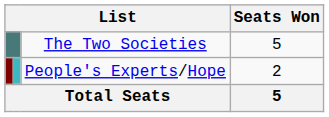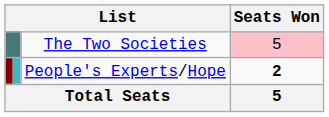The Two Societies | Seats Won: no background -> pink background
People's Experts/Hope | Seats Won: normal -> bold
